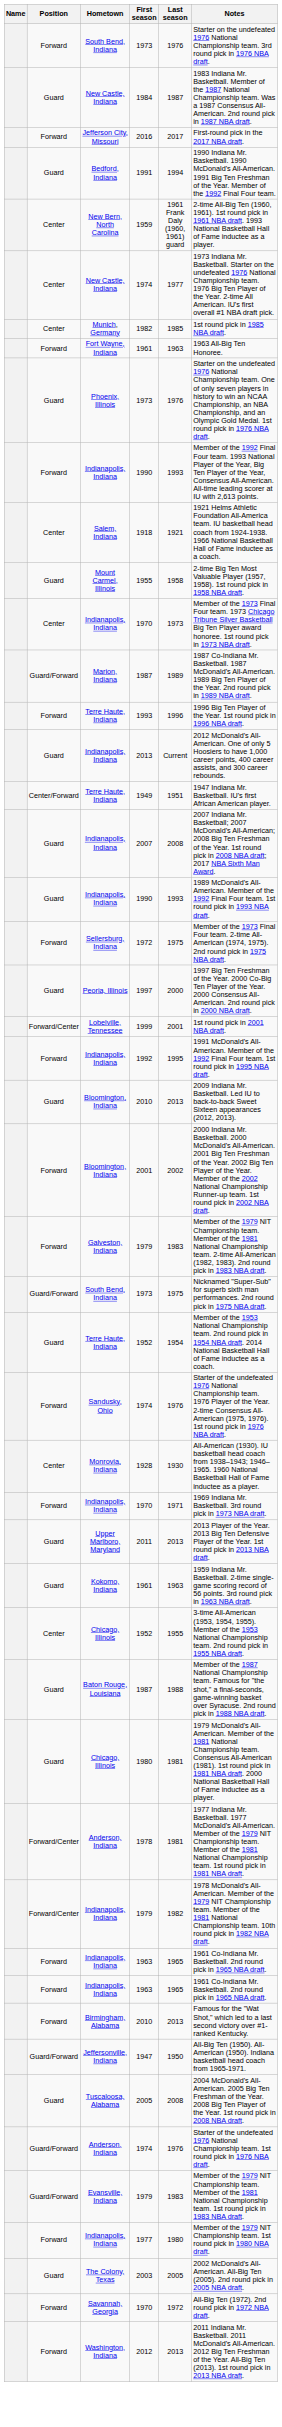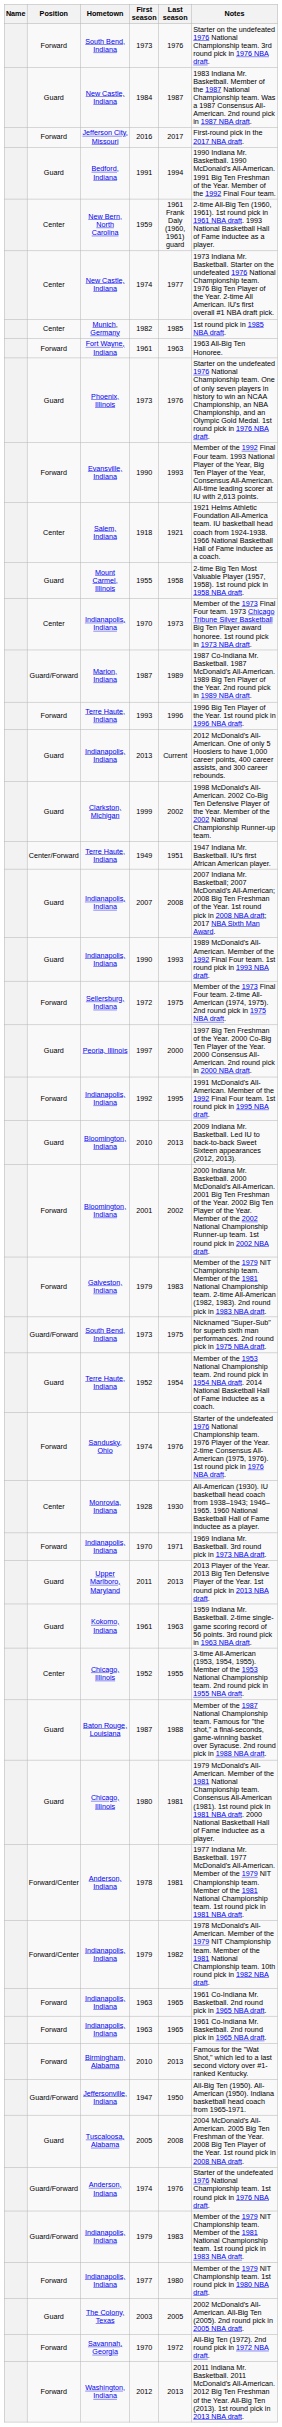Forward / 1990 | Hometown: Indianapolis, Indiana -> Evansville, Indiana
+ row: Guard | Clarkston, Michigan | 1999 | 2002 | 1998 McDonald's All-American. 2002 Co-Big Ten Defensive Player of the Year. Member of the 2002 National Championship Runner-up team.
- row: Forward/Center | Lobelville, Tennessee | 1999 | 2001 | 1st round pick in 2001 NBA draft.
Guard/Forward / 1979 | Hometown: Evansville, Indiana -> Indianapolis, Indiana
